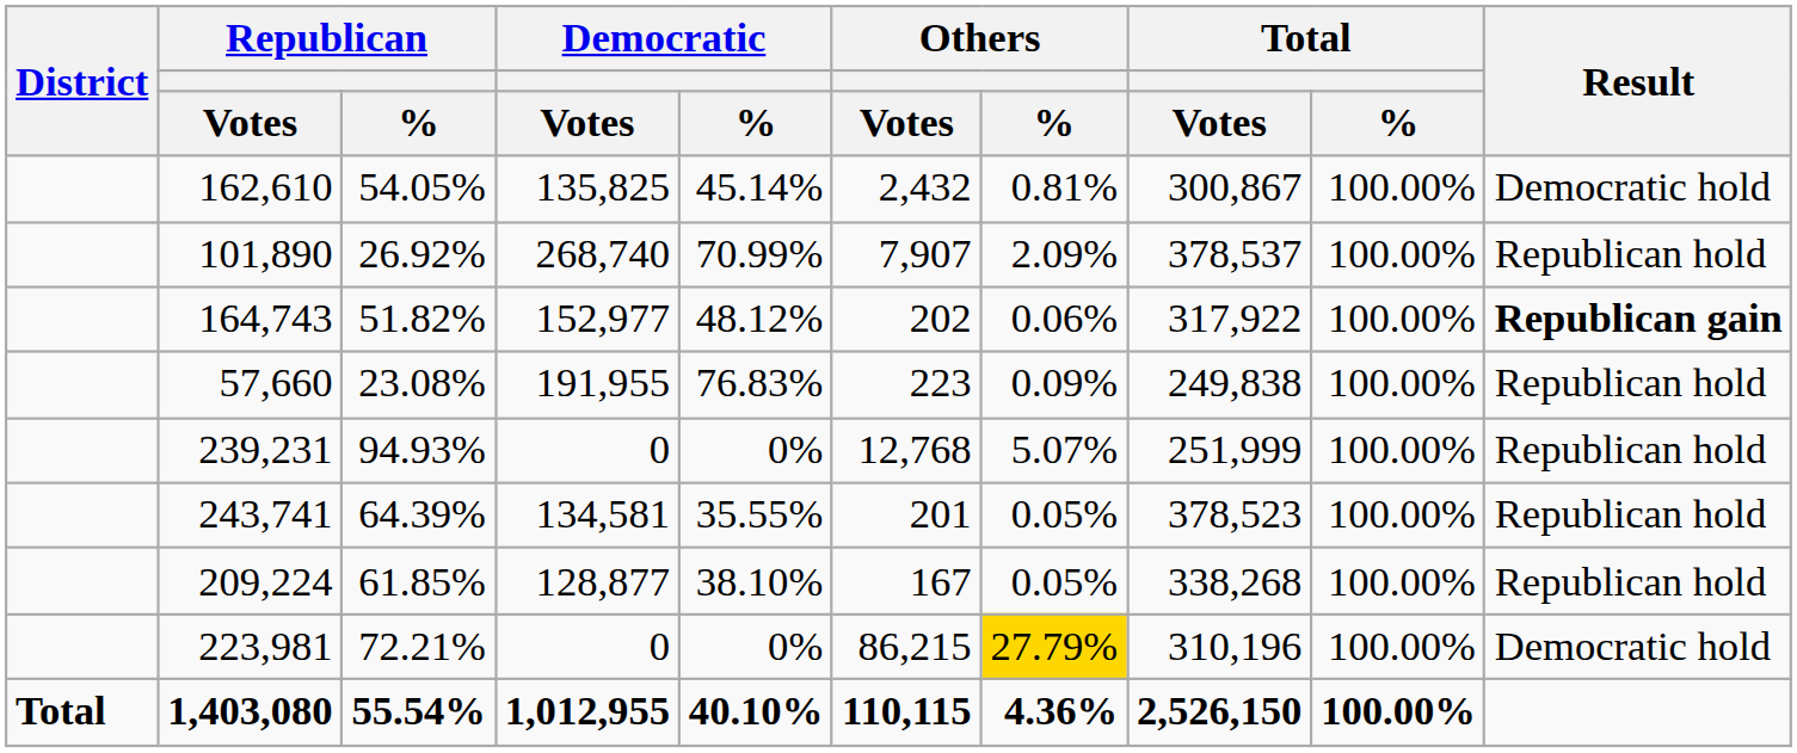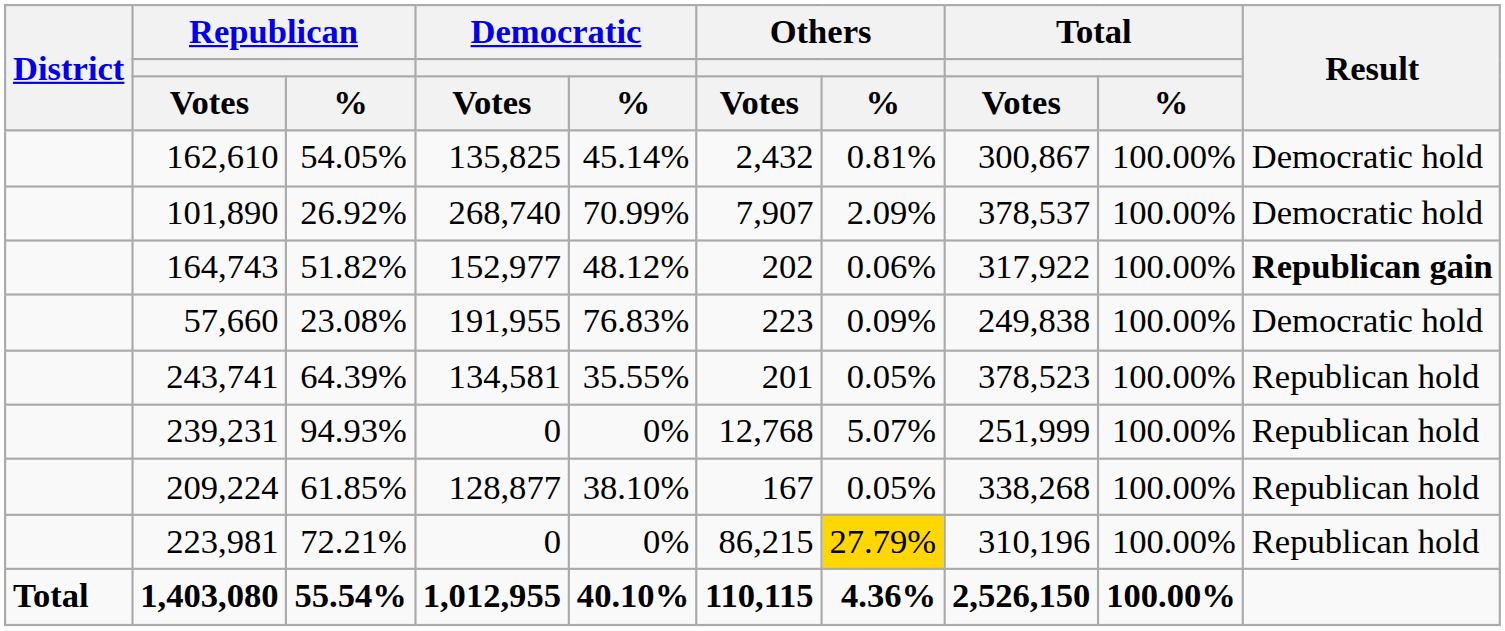101,890 | Result: Republican hold -> Democratic hold
57,660 | Result: Republican hold -> Democratic hold
rows swapped: 243,741 <-> 239,231
223,981 | Result: Democratic hold -> Republican hold
